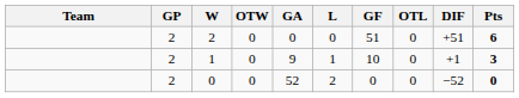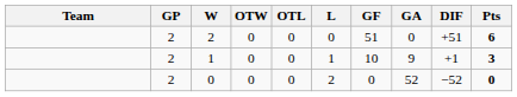columns swapped: OTL <-> GA
